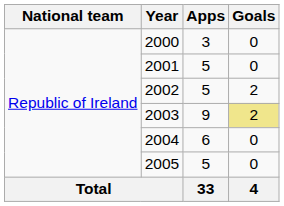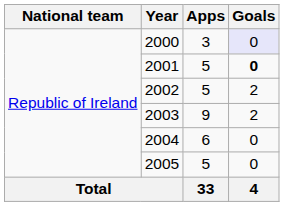2000 | Goals: no background -> lavender background
2001 | Goals: normal -> bold
2003 | Goals: khaki background -> no background
